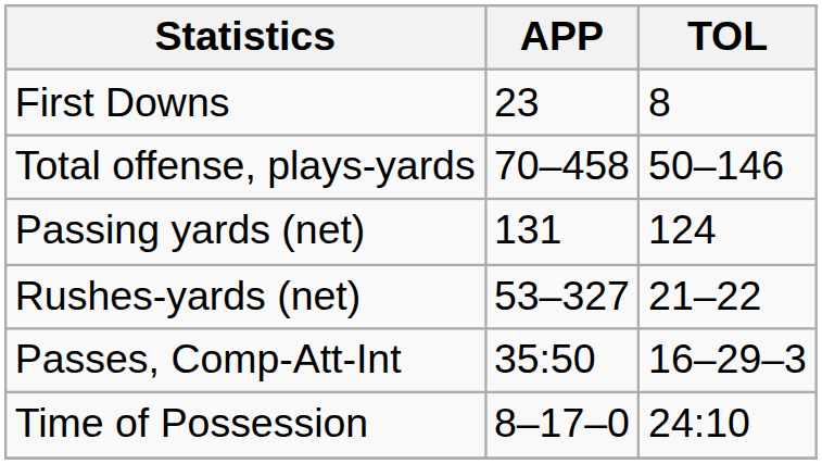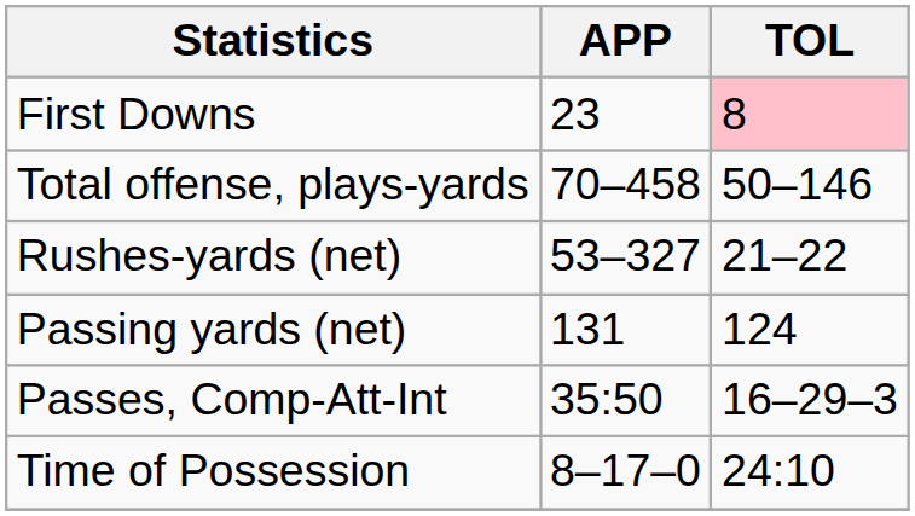First Downs | TOL: no background -> pink background
rows swapped: Rushes-yards (net) <-> Passing yards (net)
